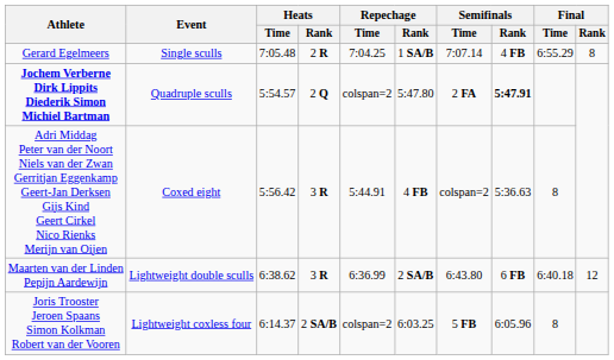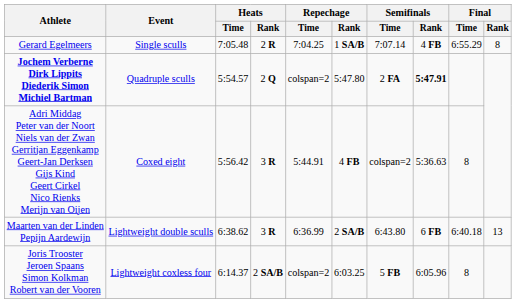Maarten van der Linden Pepijn Aardewijn | Final / Rank: 12 -> 13
